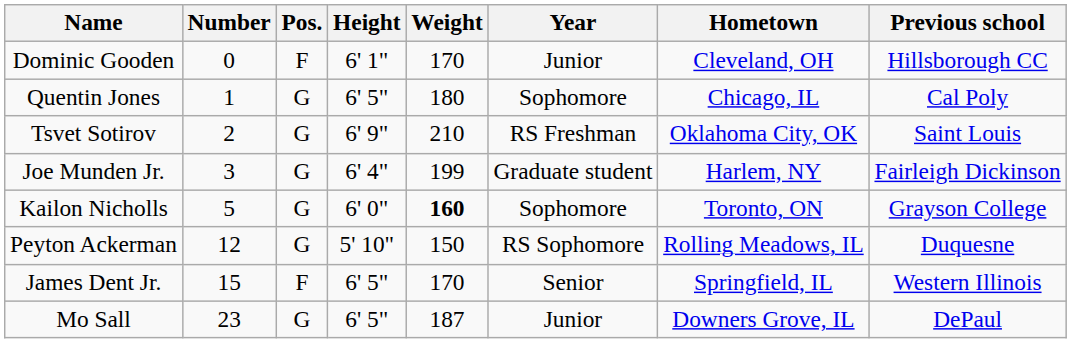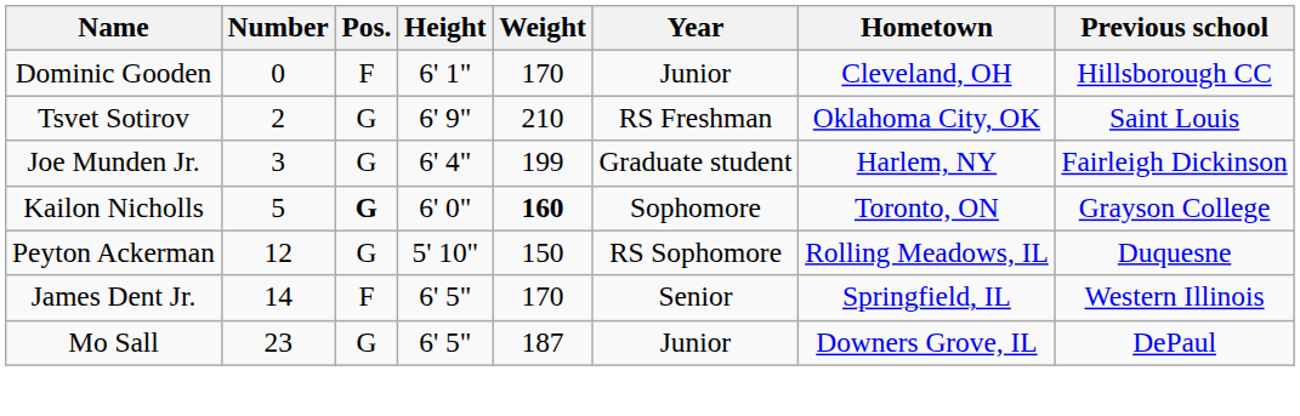- row: Quentin Jones | 1 | G | 6' 5" | 180 | Sophomore | Chicago, IL | Cal Poly
Kailon Nicholls | Pos.: normal -> bold
James Dent Jr. | Number: 15 -> 14
